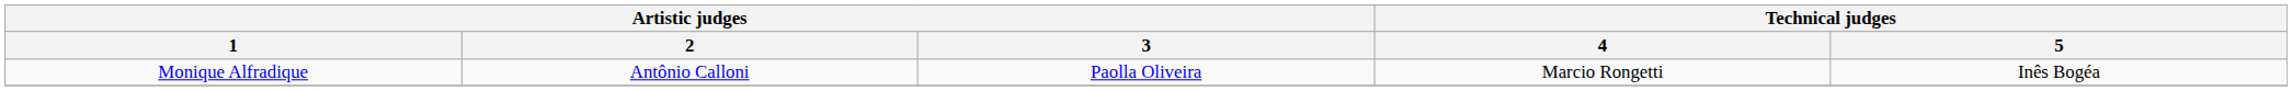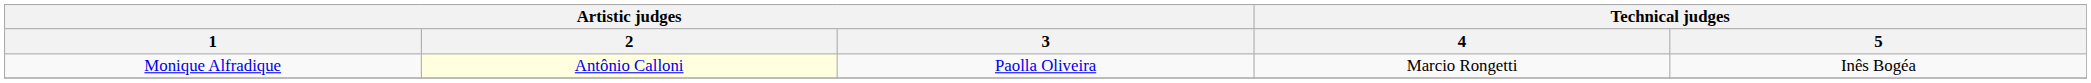Monique Alfradique | Artistic judges / 2: no background -> lightyellow background
